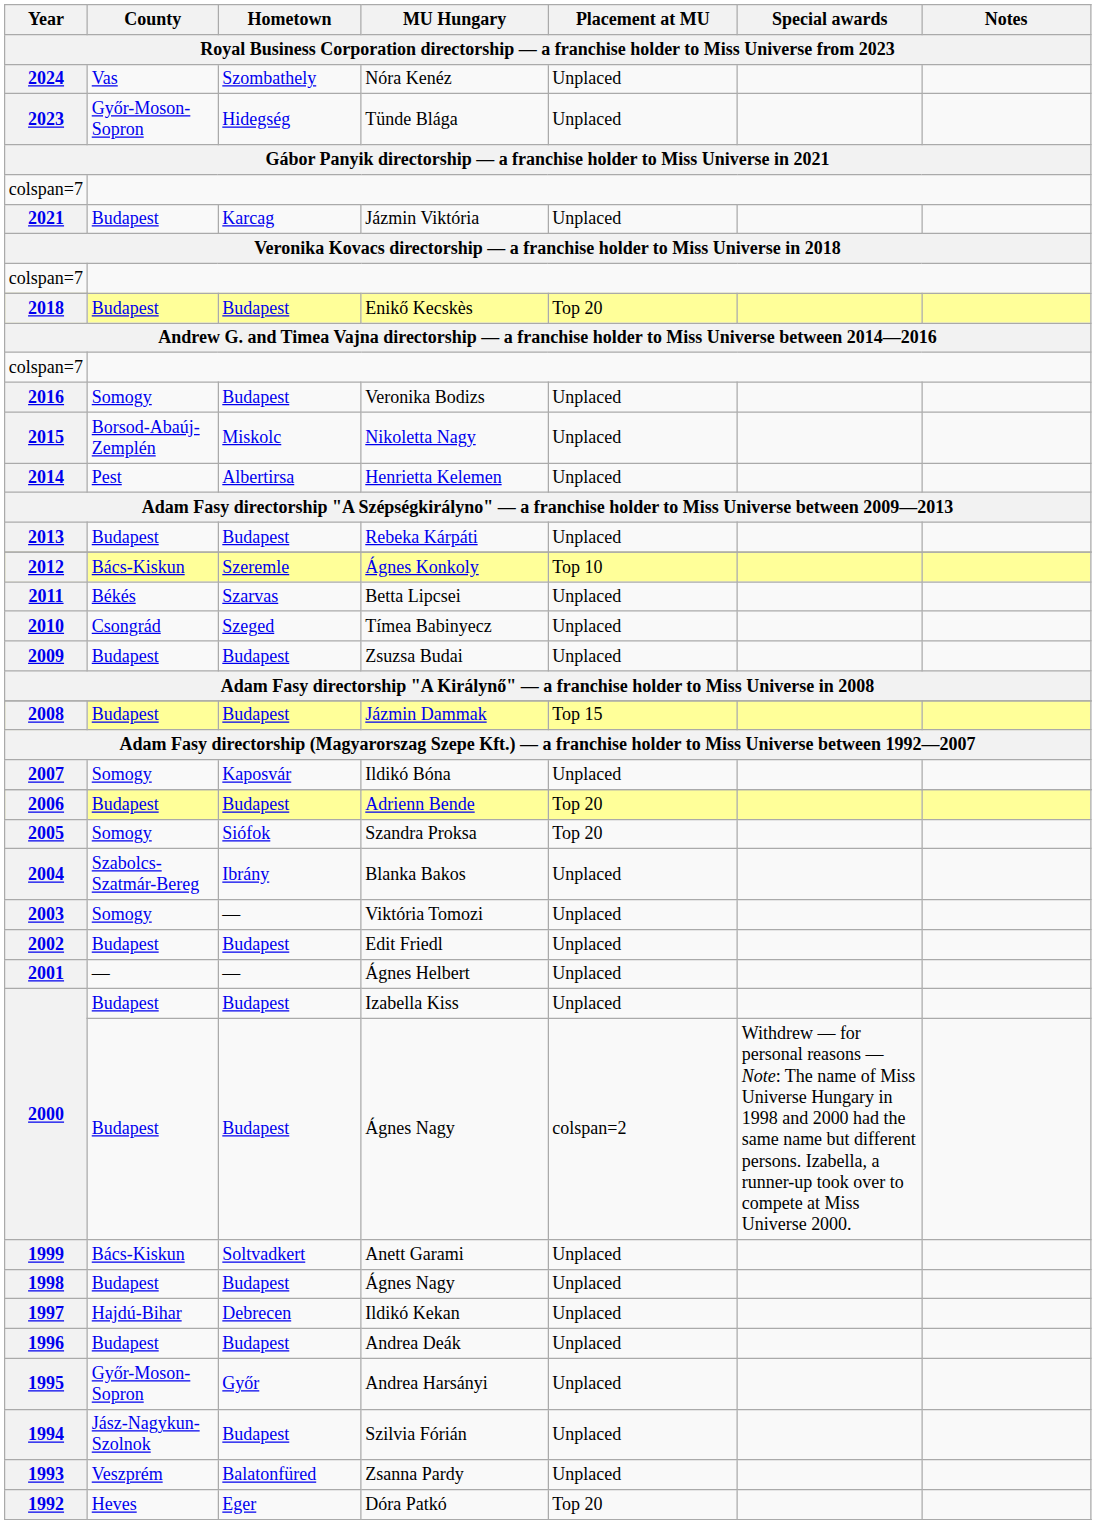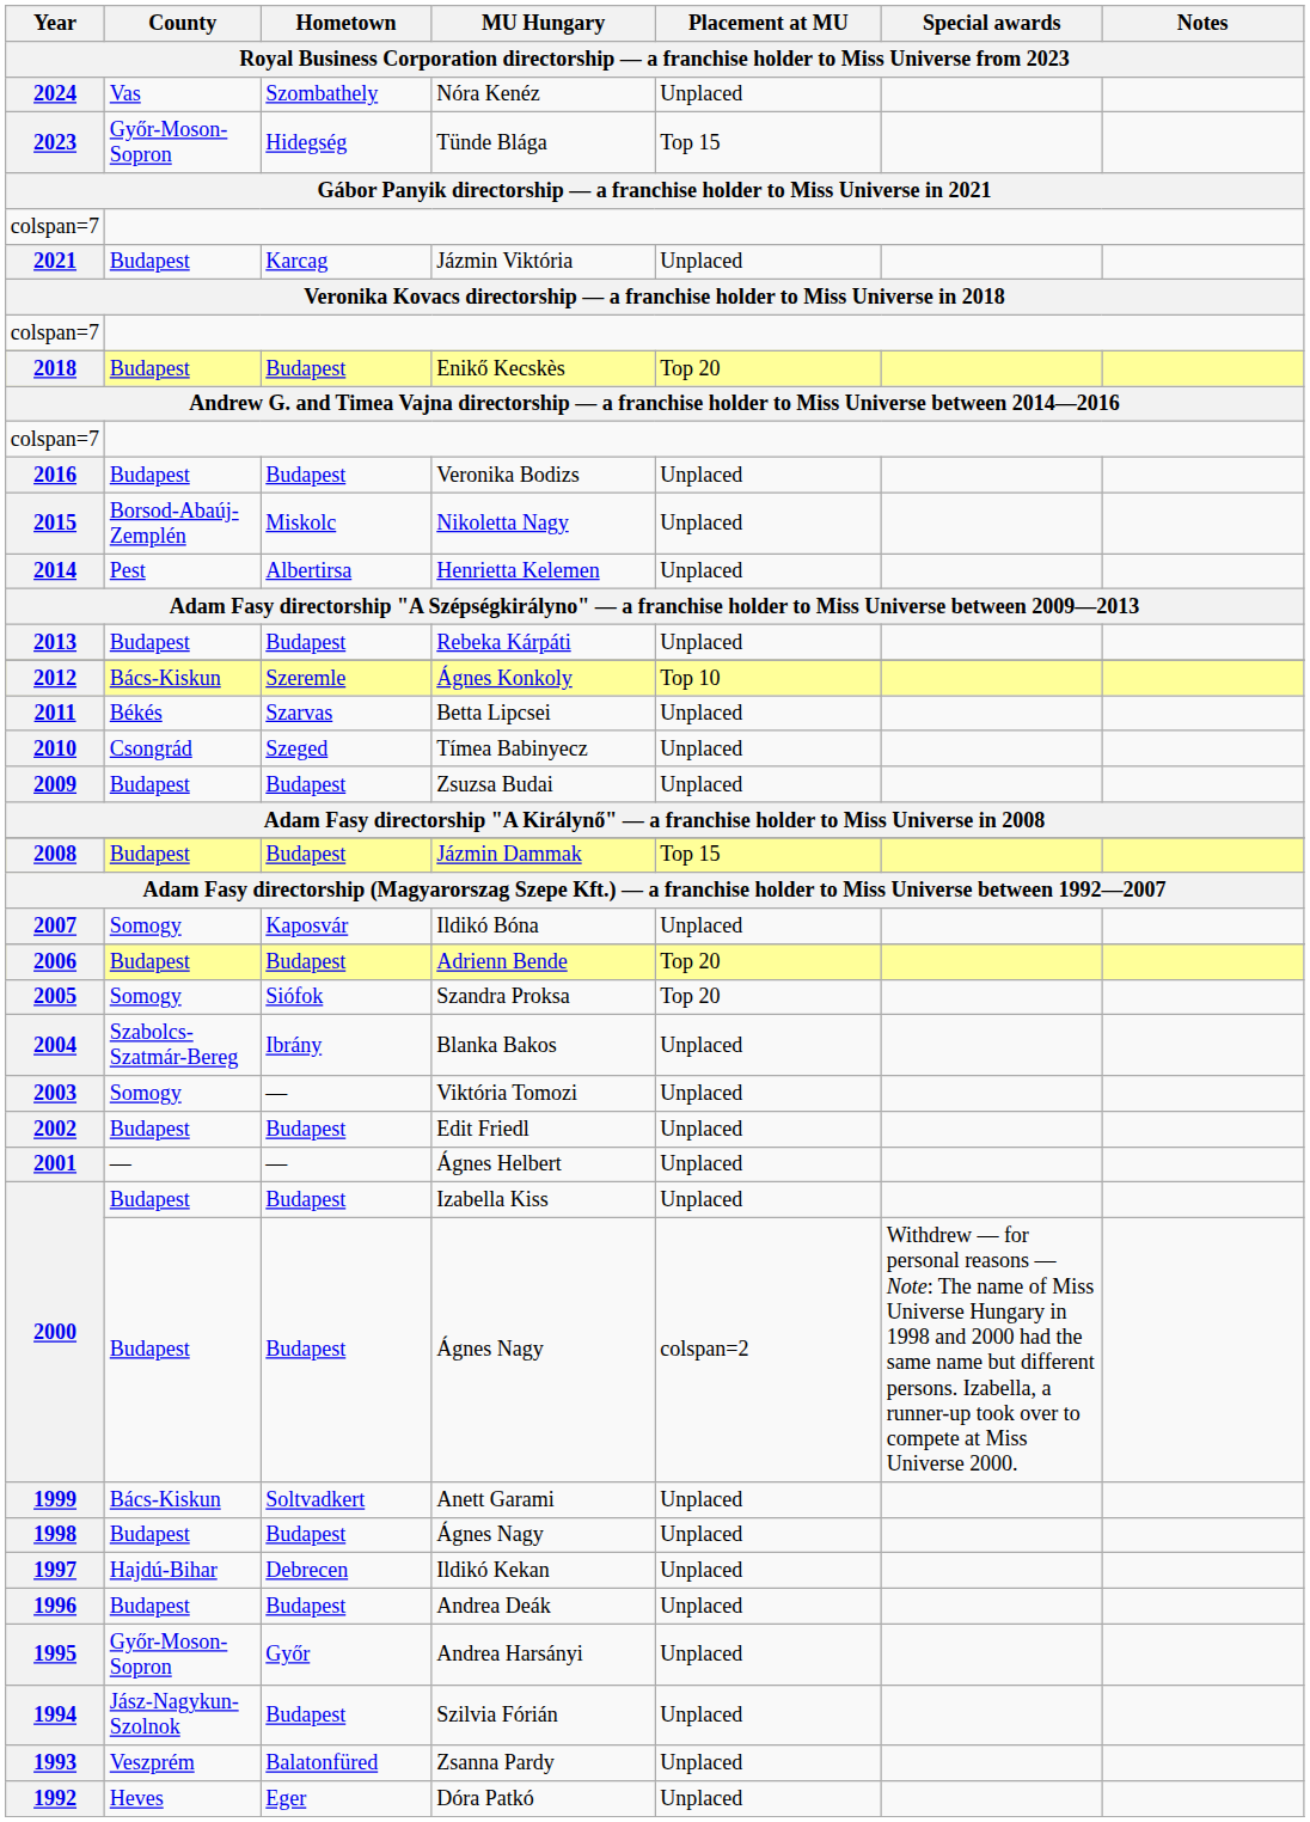2023 | Placement at MU: Unplaced -> Top 15
2016 | County: Somogy -> Budapest
1992 | Placement at MU: Top 20 -> Unplaced
